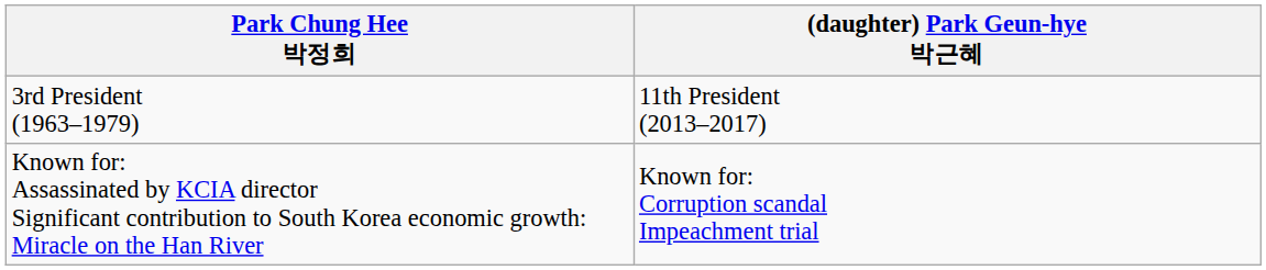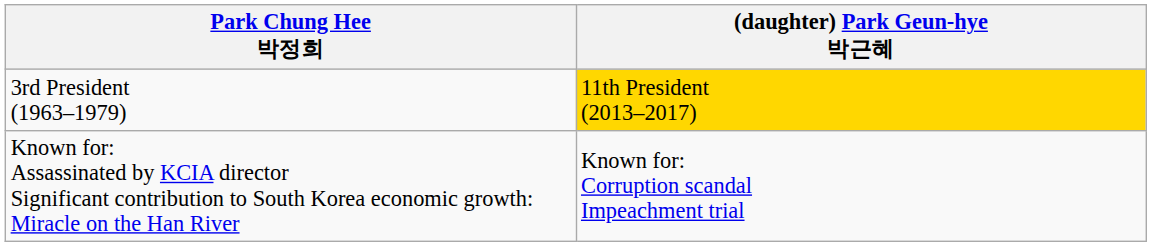3rd President (1963–1979) | (daughter) Park Geun-hye 박근혜: no background -> gold background
